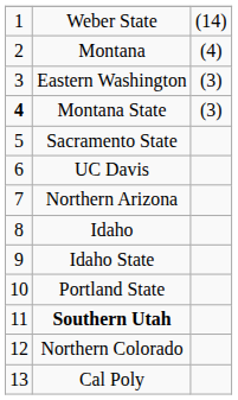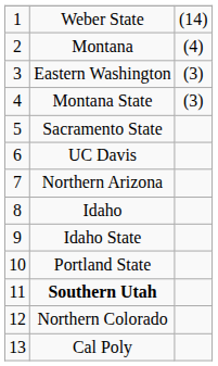Montana State | column 1: bold -> normal
